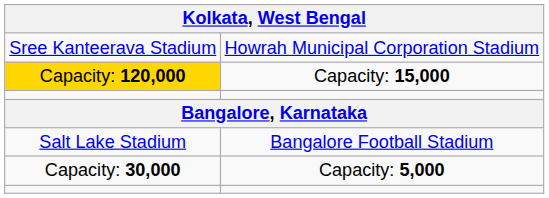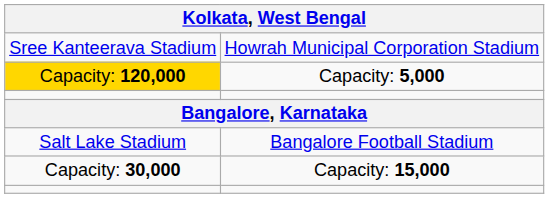row 3 | column 2: Capacity: 15,000 -> Capacity: 5,000
row 7 | column 2: Capacity: 5,000 -> Capacity: 15,000
